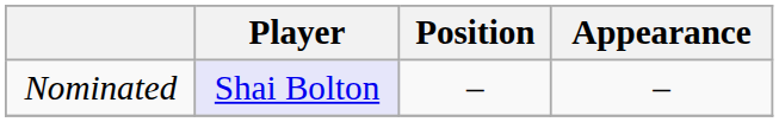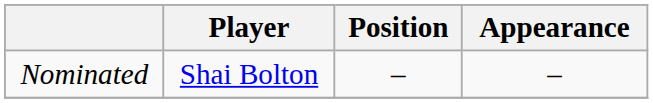Nominated | Player: lavender background -> no background
